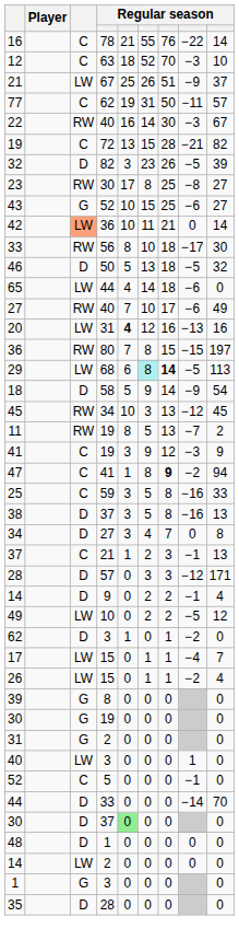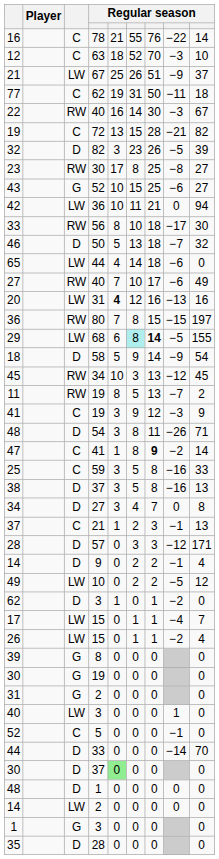77 | column 9: 57 -> 18
42 | column 3: lightsalmon background -> no background
42 | column 9: 14 -> 94
46 | column 8: −5 -> −7
29 | column 9: 113 -> 155
+ row: 48 | D | 54 | 3 | 8 | 11 | −26 | 71
47 | column 9: 94 -> 14
